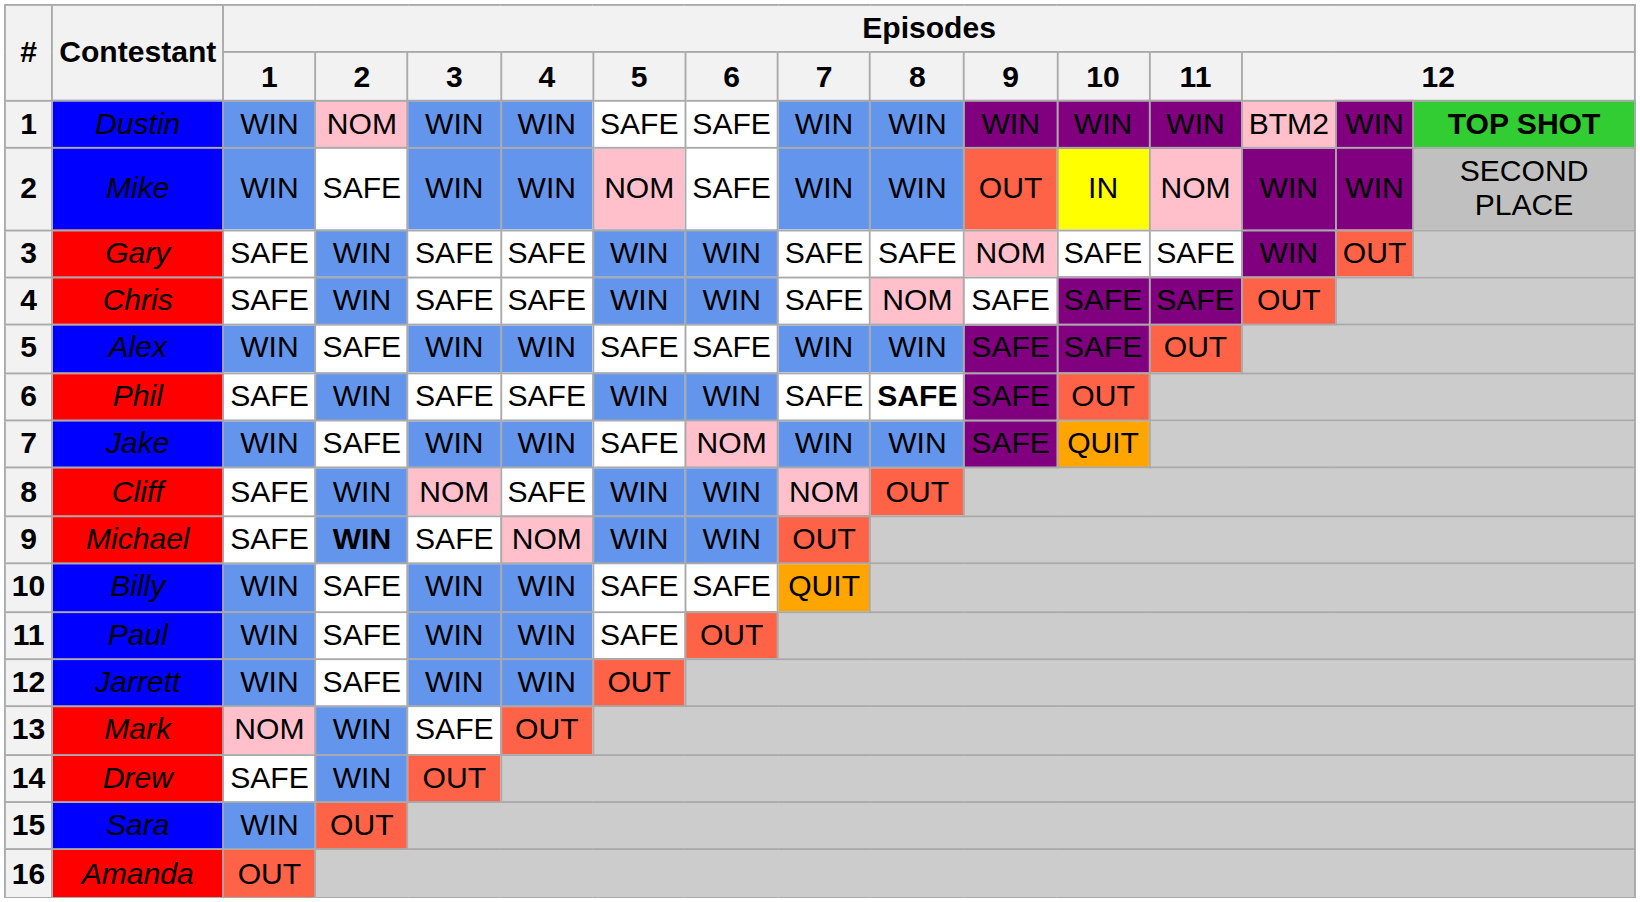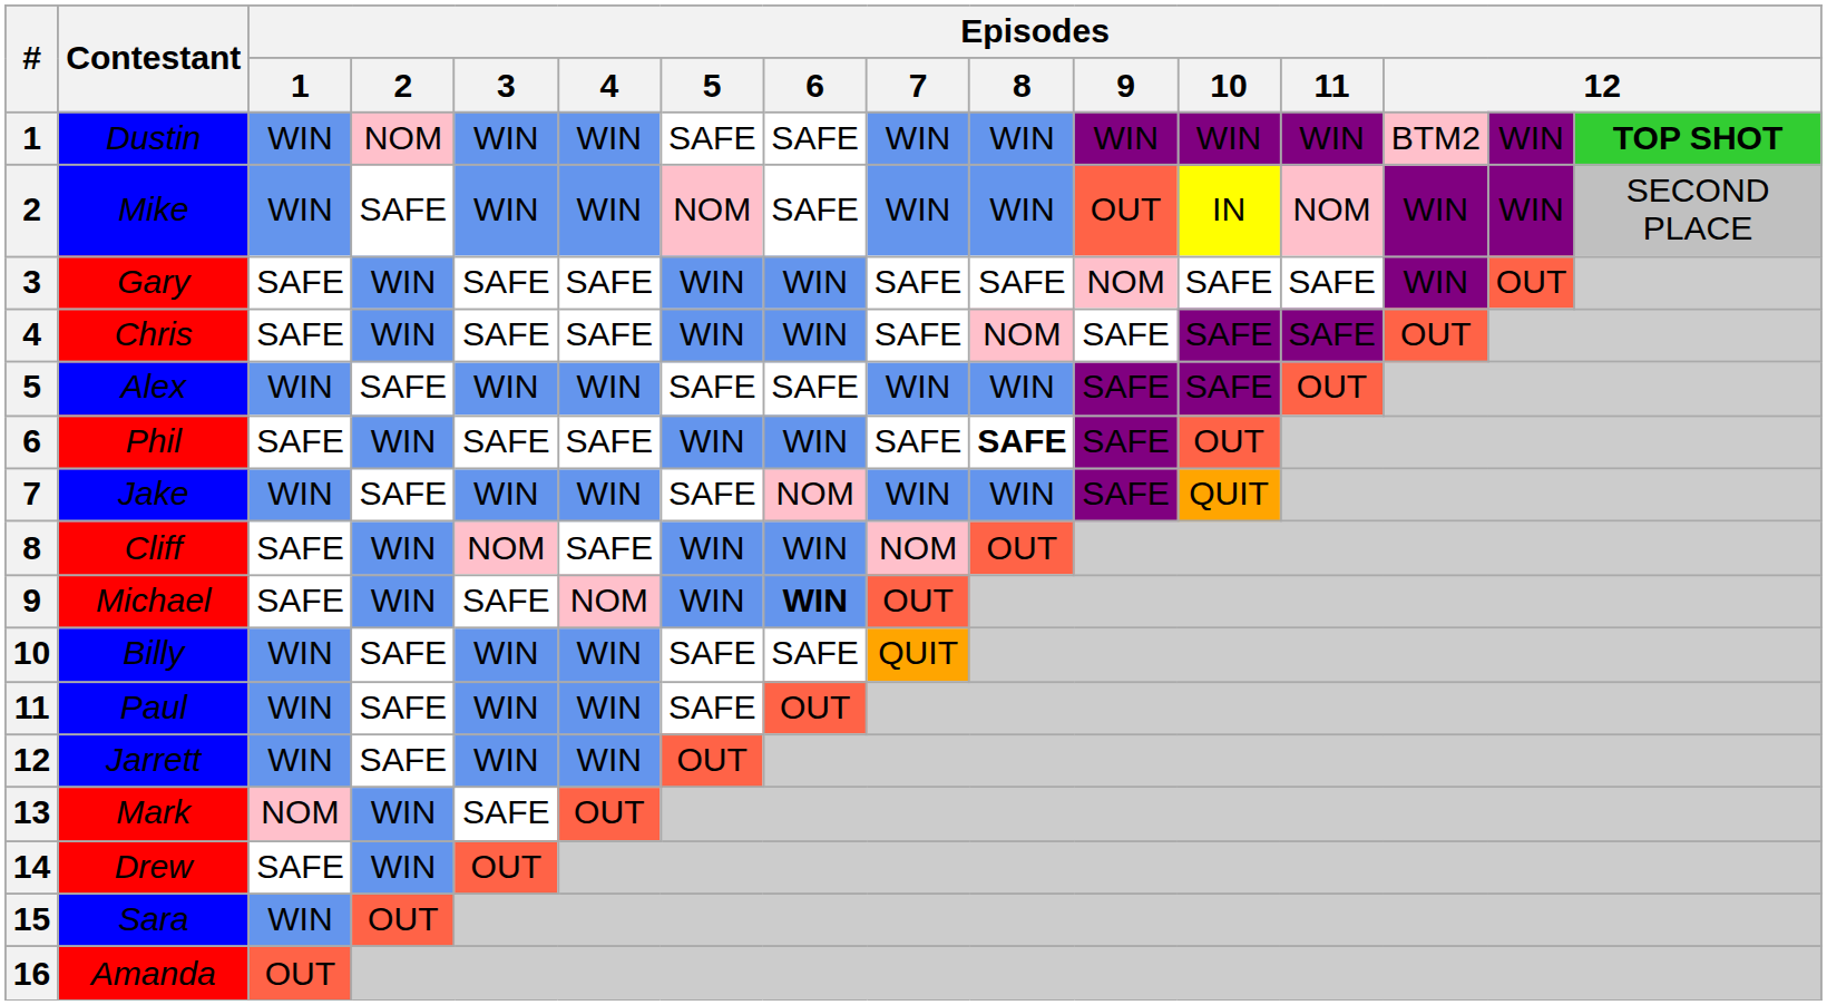Michael | Episodes / 2: bold -> normal
Michael | Episodes / 6: normal -> bold
